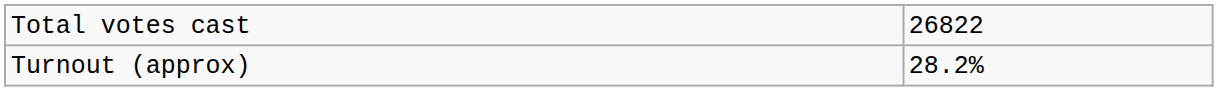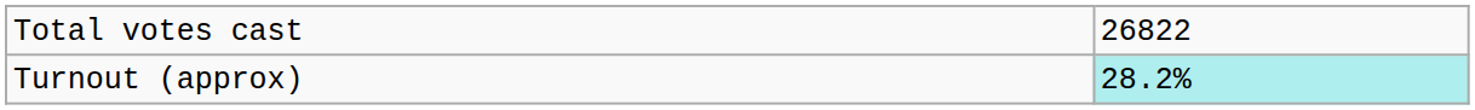Turnout (approx) | column 2: no background -> paleturquoise background
